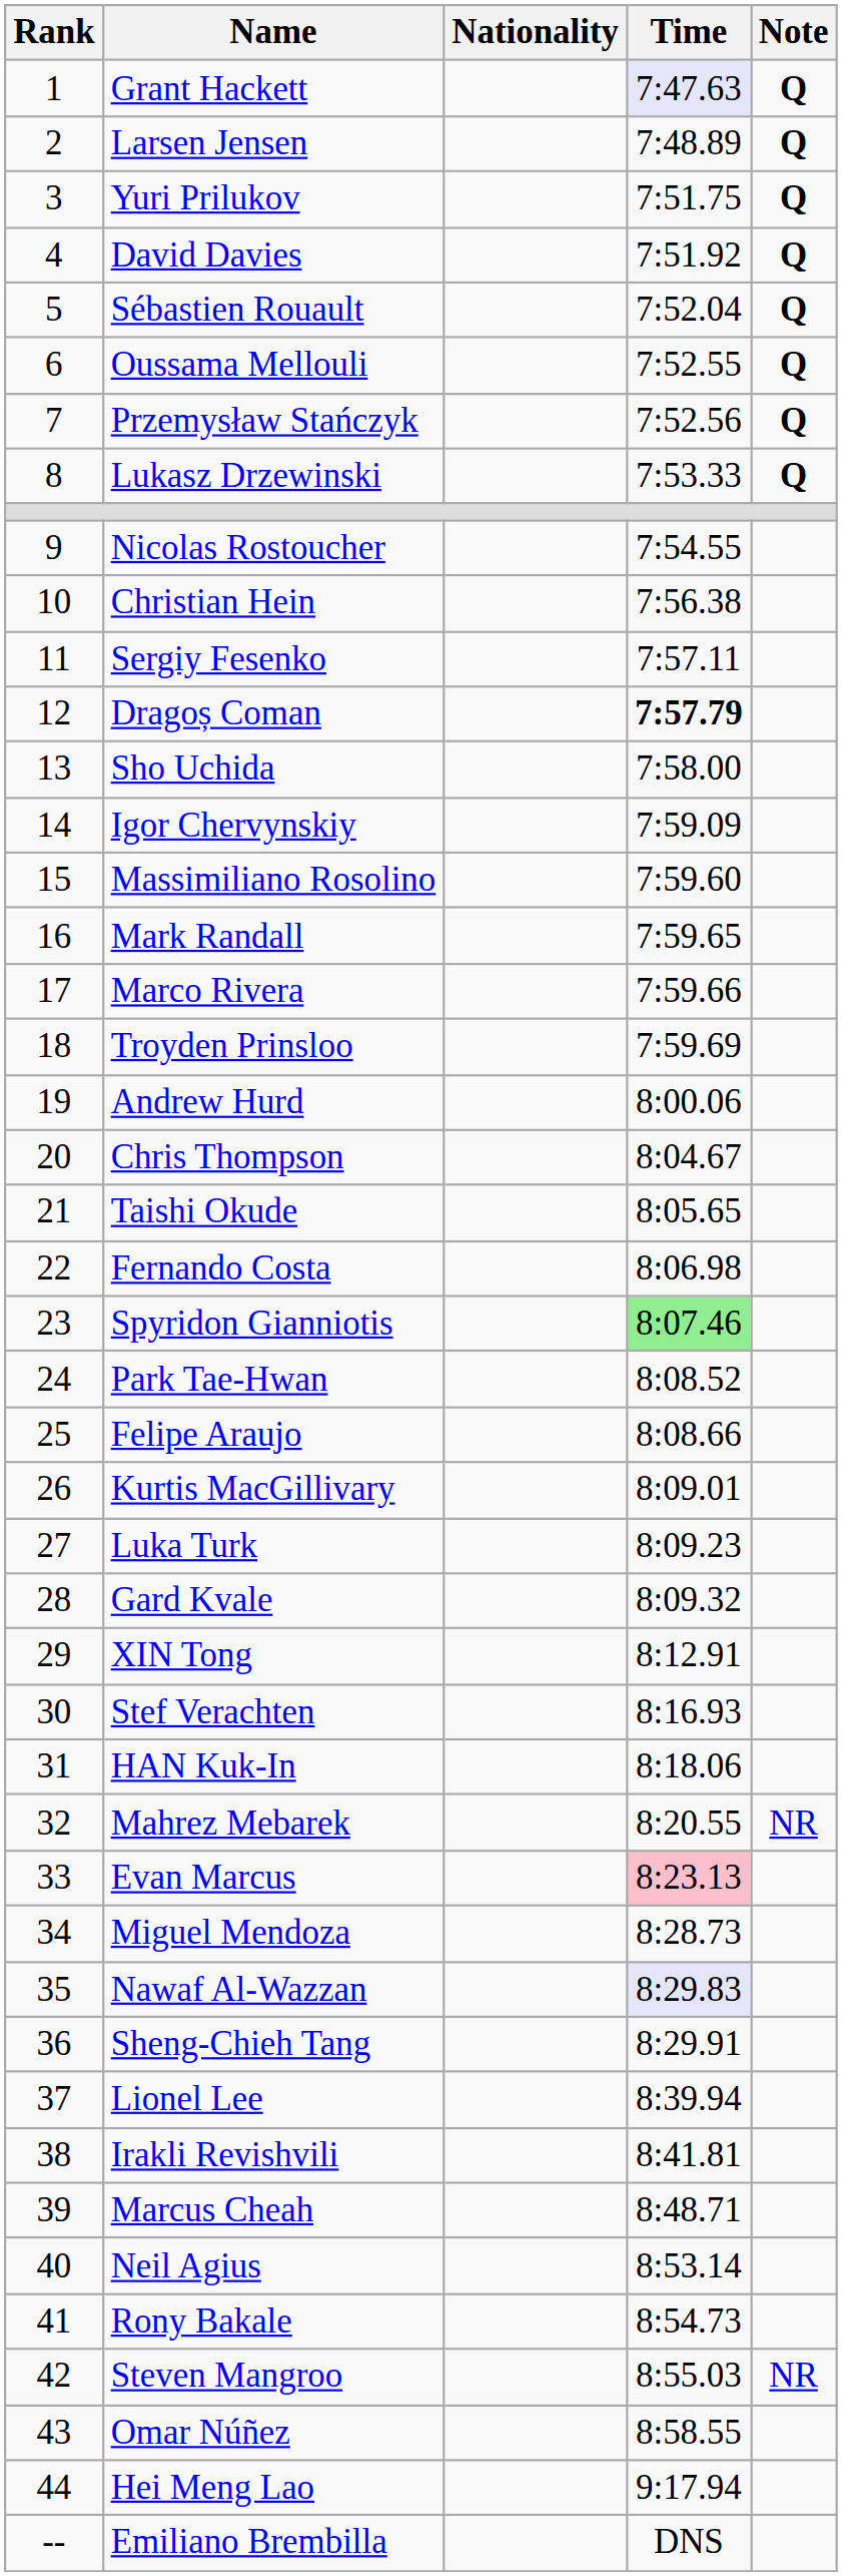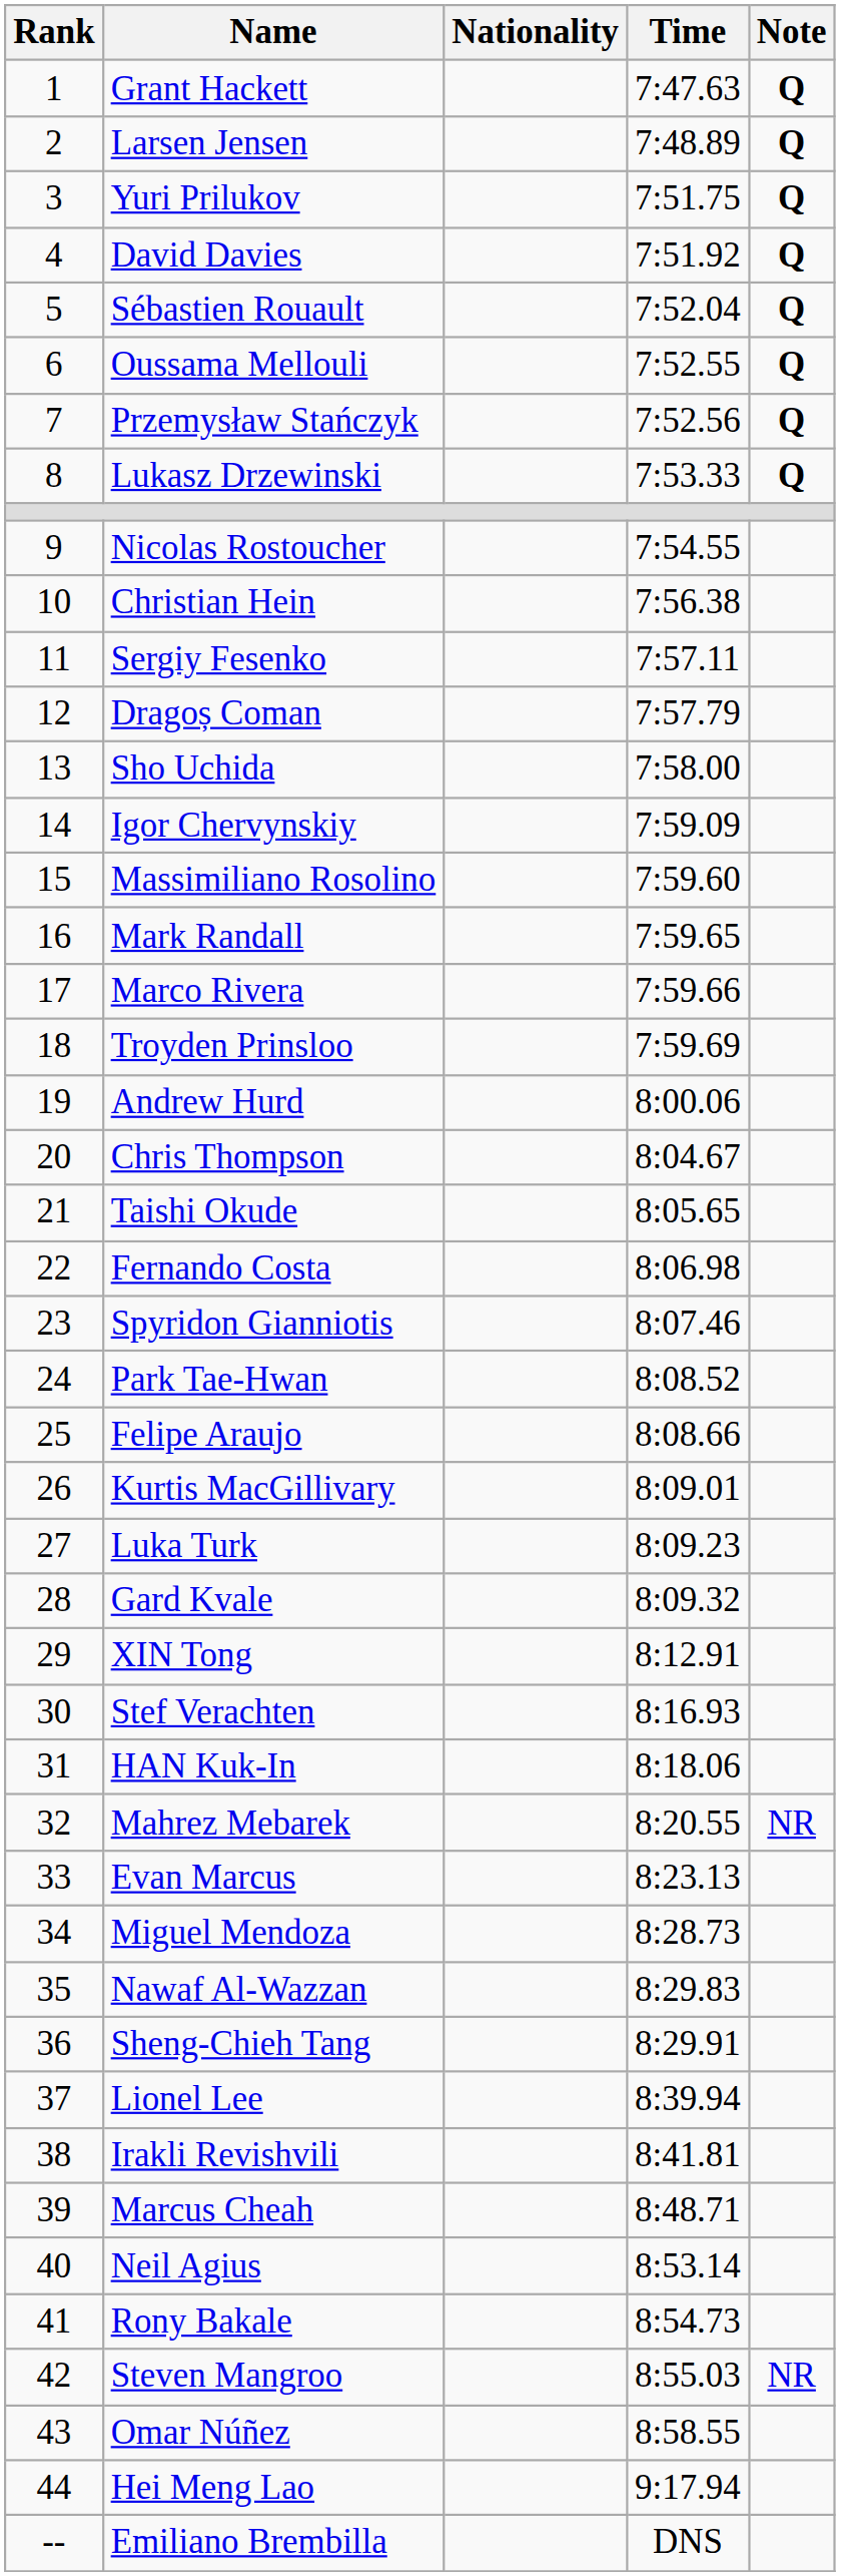Grant Hackett | Time: lavender background -> no background
Dragoș Coman | Time: bold -> normal
Spyridon Gianniotis | Time: lightgreen background -> no background
Evan Marcus | Time: pink background -> no background
Nawaf Al-Wazzan | Time: lavender background -> no background
